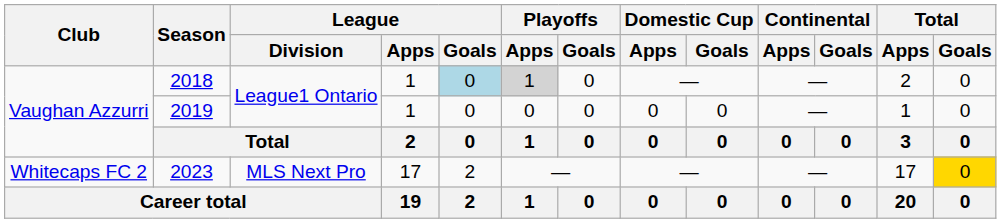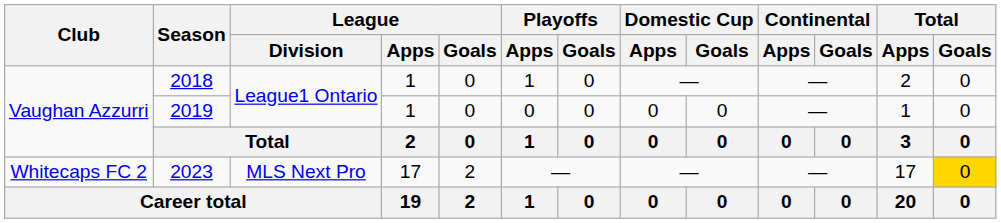2018 | League / Goals: lightblue background -> no background
2018 | Playoffs / Apps: lightgrey background -> no background
